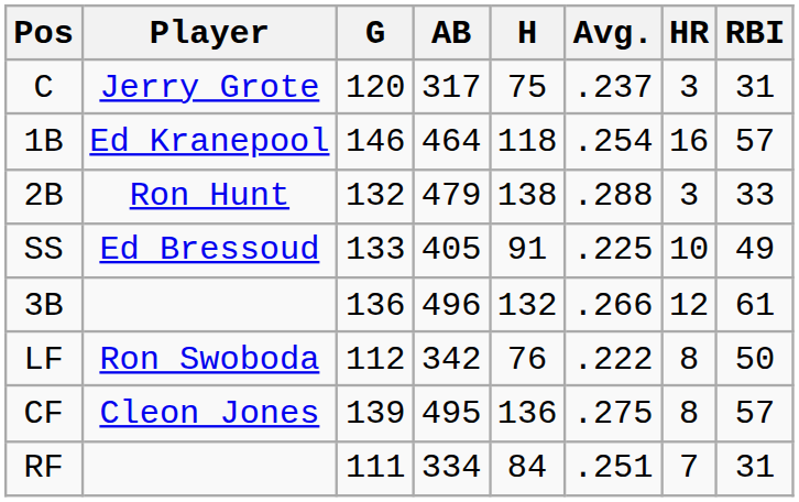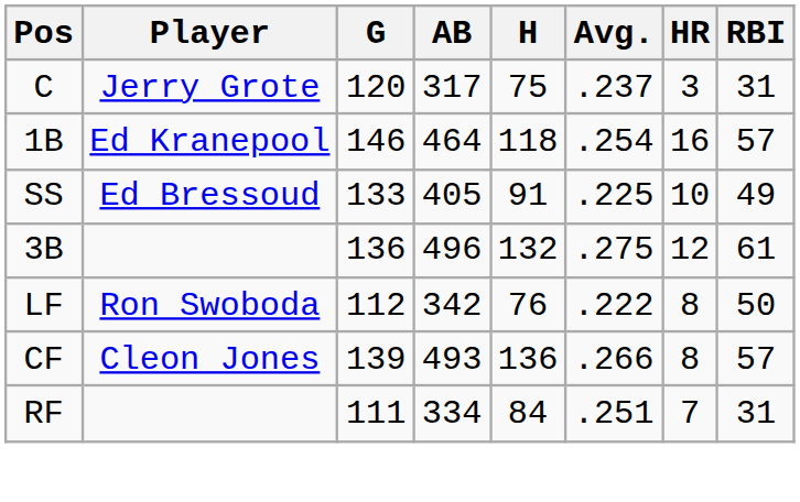- row: 2B | Ron Hunt | 132 | 479 | 138 | .288 | 3 | 33
3B | Avg.: .266 -> .275
CF | AB: 495 -> 493
CF | Avg.: .275 -> .266
